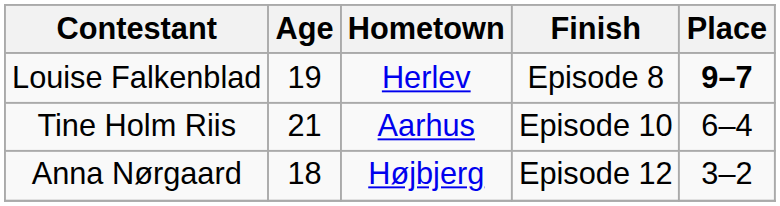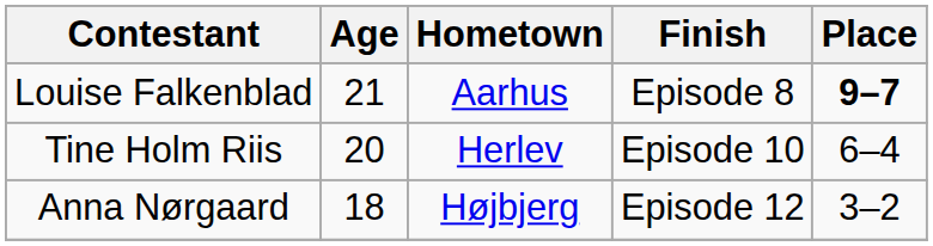Louise Falkenblad | Age: 19 -> 21
Louise Falkenblad | Hometown: Herlev -> Aarhus
Tine Holm Riis | Age: 21 -> 20
Tine Holm Riis | Hometown: Aarhus -> Herlev
